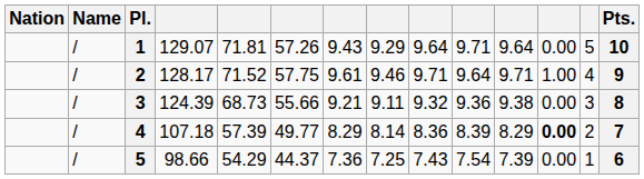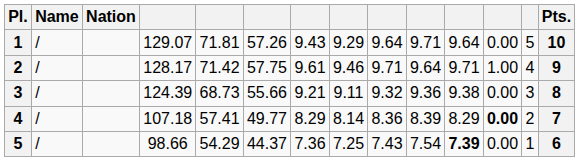columns swapped: Pl. <-> Nation
row 3 | column 5: 71.52 -> 71.42
row 5 | column 5: 57.39 -> 57.41
row 6 | column 11: normal -> bold
